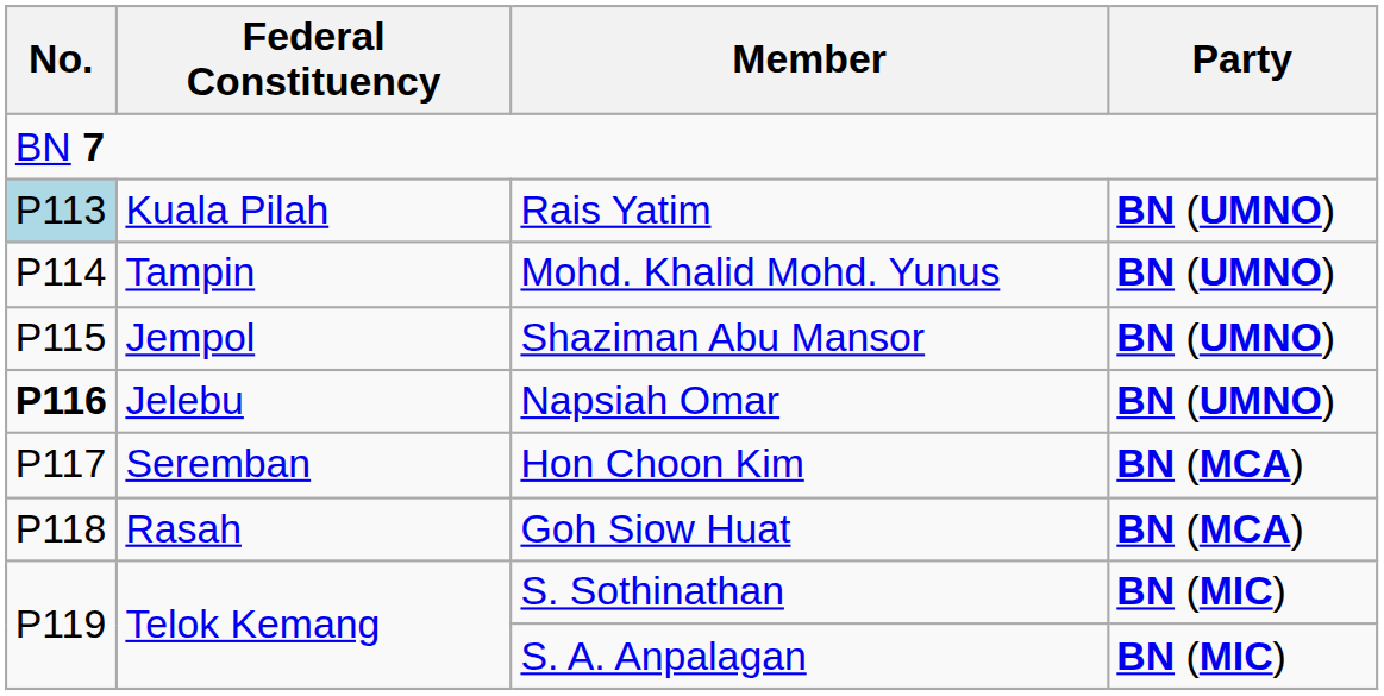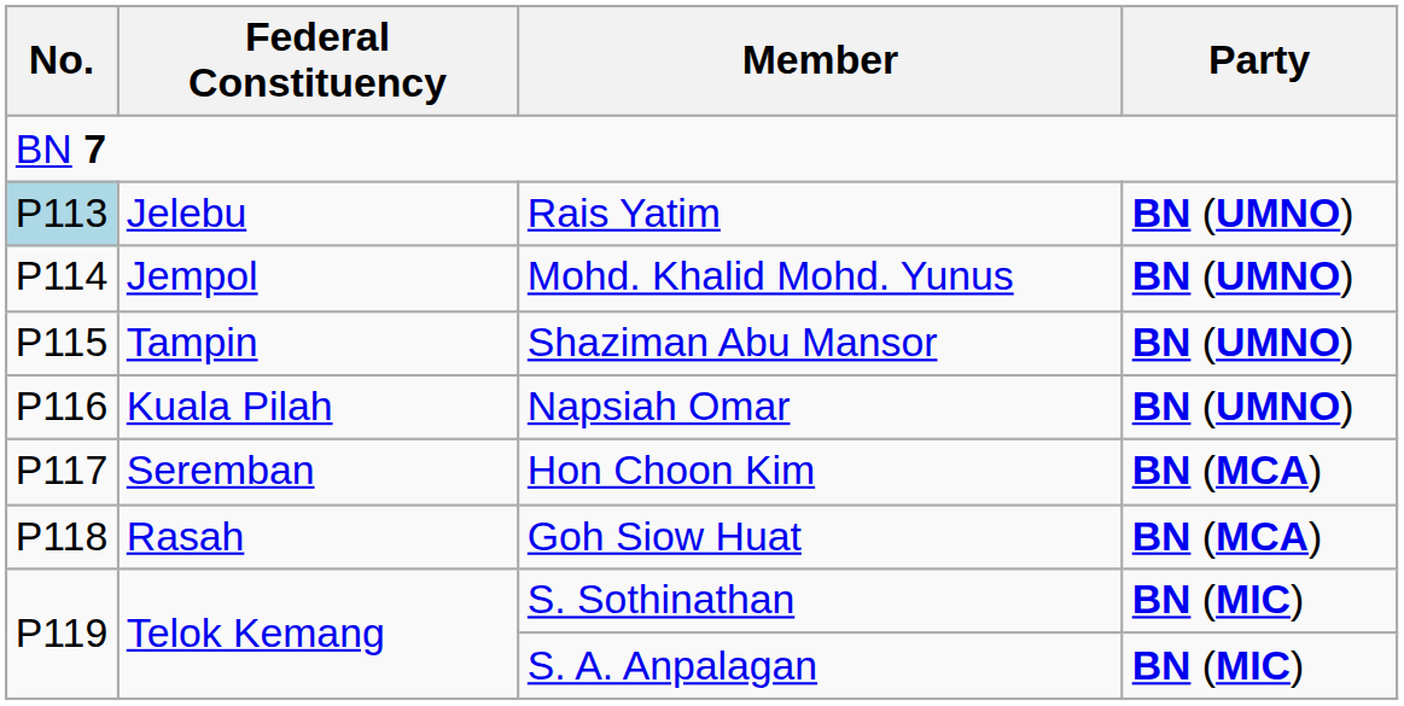Rais Yatim | Federal Constituency: Kuala Pilah -> Jelebu
Mohd. Khalid Mohd. Yunus | Federal Constituency: Tampin -> Jempol
Shaziman Abu Mansor | Federal Constituency: Jempol -> Tampin
Napsiah Omar | No.: bold -> normal
Napsiah Omar | Federal Constituency: Jelebu -> Kuala Pilah
